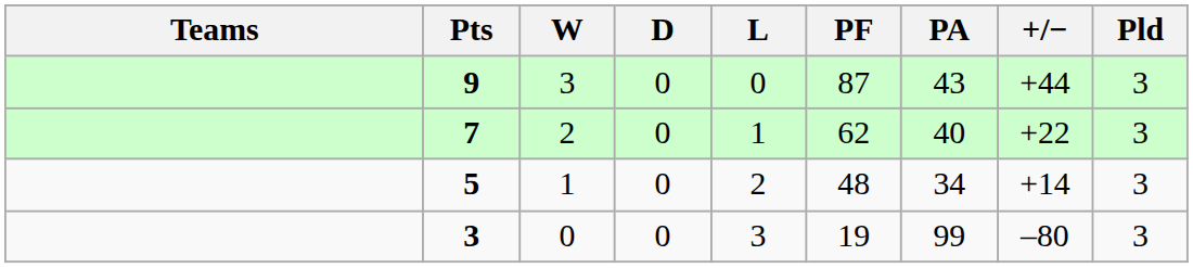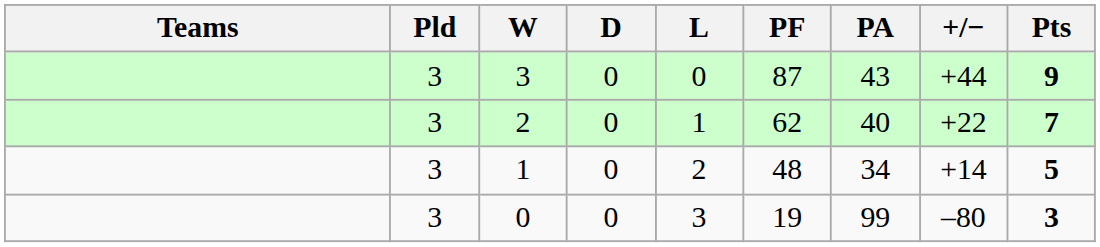columns swapped: Pld <-> Pts
